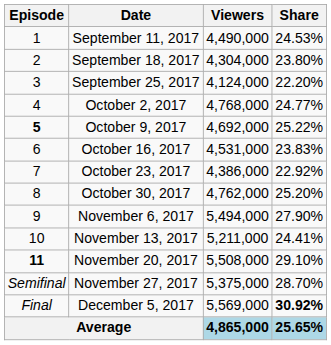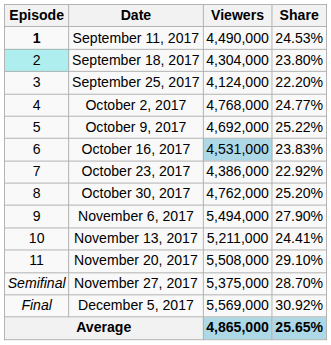September 11, 2017 | Episode: normal -> bold
September 18, 2017 | Episode: no background -> paleturquoise background
October 9, 2017 | Episode: bold -> normal
October 16, 2017 | Viewers: no background -> lightblue background
November 20, 2017 | Episode: bold -> normal
December 5, 2017 | Share: bold -> normal
